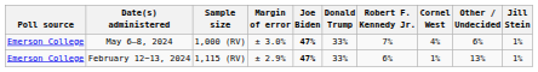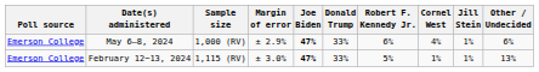columns swapped: Jill Stein <-> Other / Undecided
May 6–8, 2024 | Margin of error: ± 3.0% -> ± 2.9%
May 6–8, 2024 | Robert F. Kennedy Jr.: 7% -> 6%
February 12−13, 2024 | Margin of error: ± 2.9% -> ± 3.0%
February 12−13, 2024 | Robert F. Kennedy Jr.: 6% -> 5%
